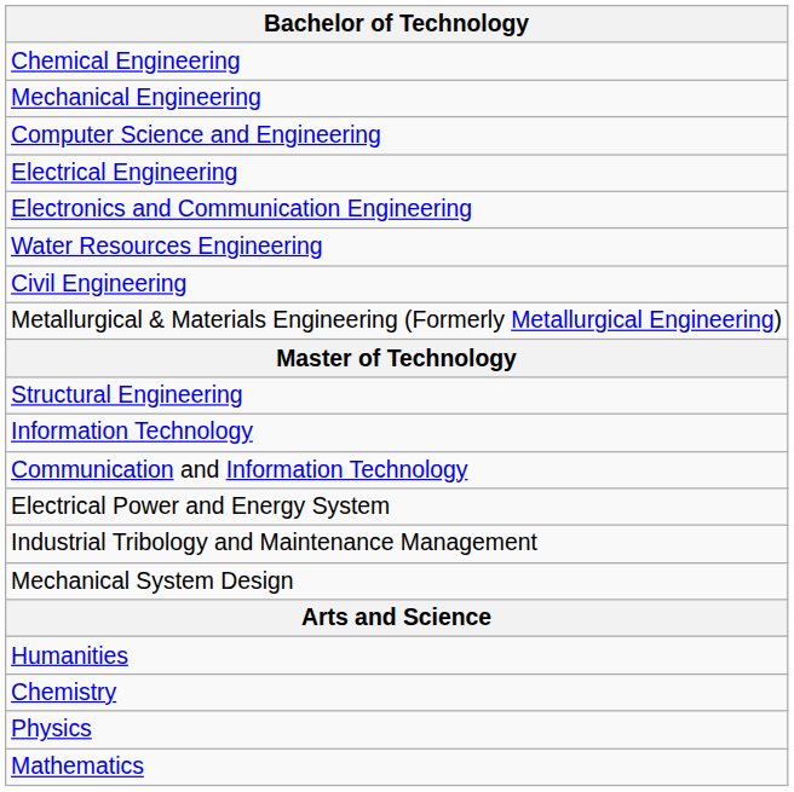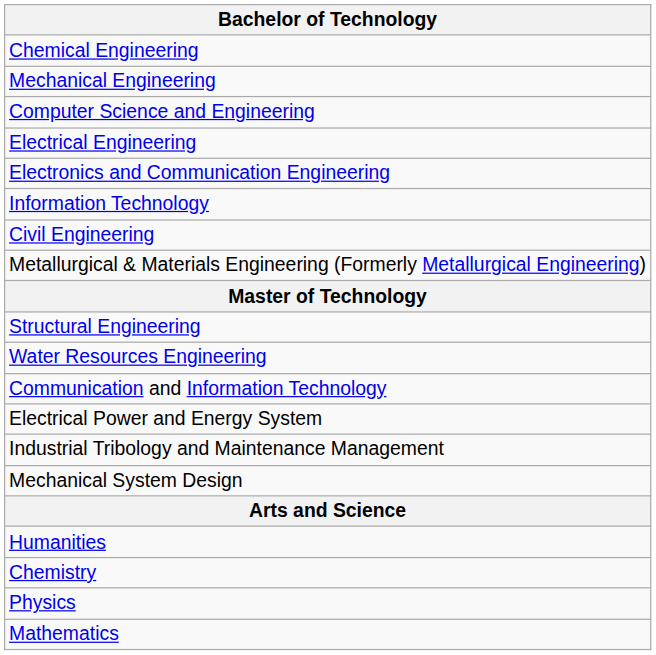row 7 | column 1: Water Resources Engineering -> Information Technology
row 12 | column 1: Information Technology -> Water Resources Engineering
